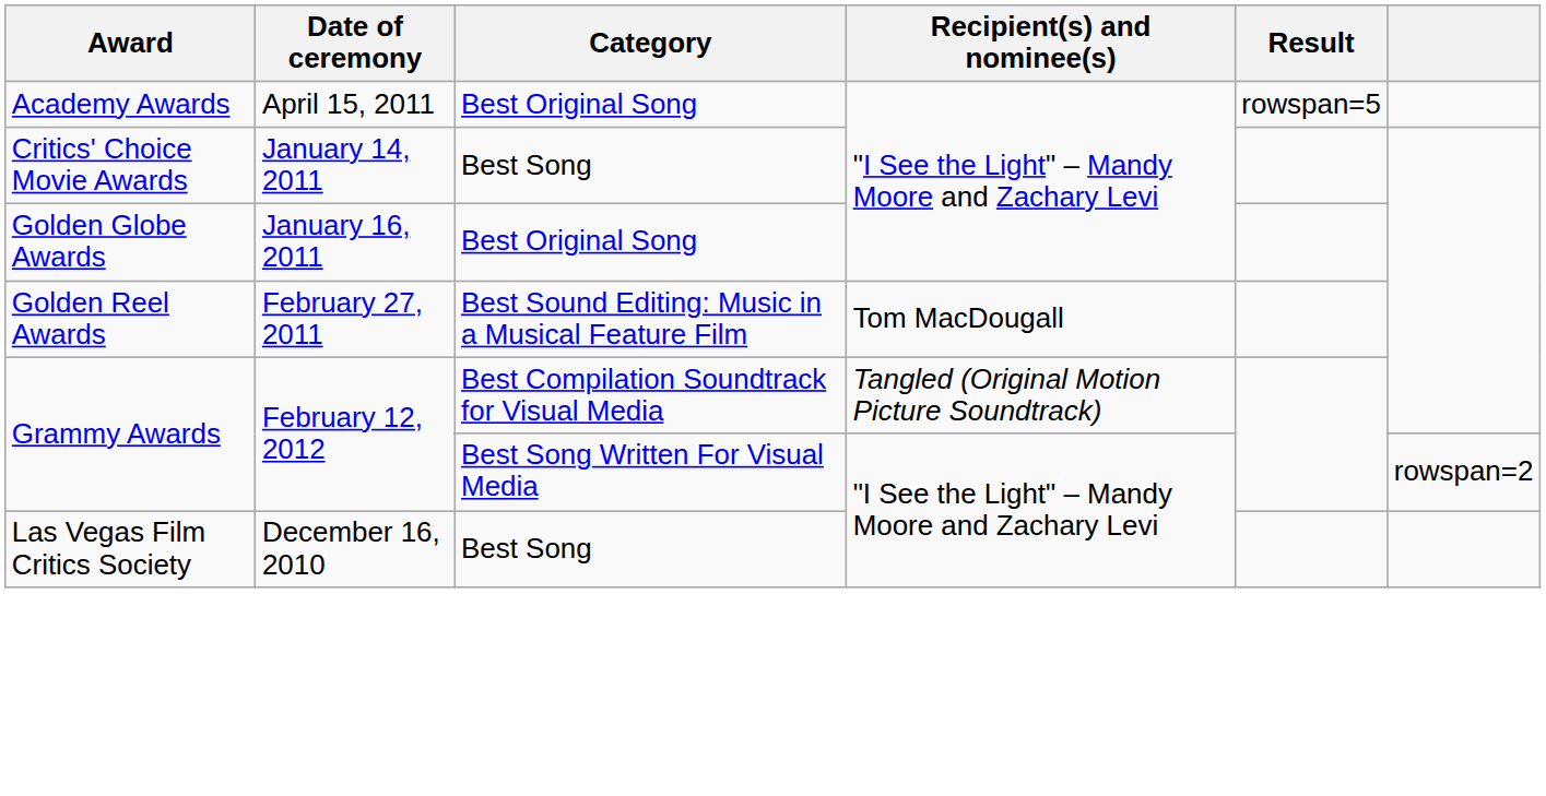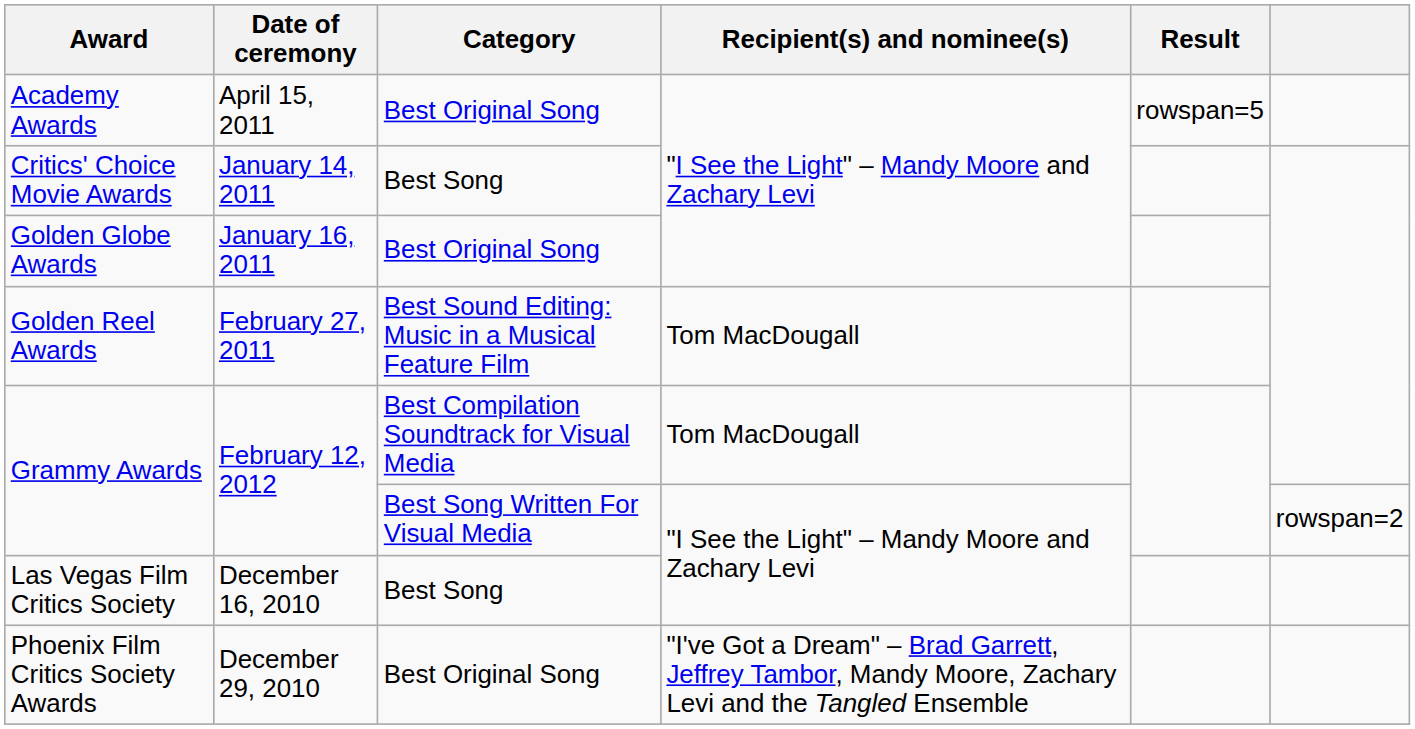Grammy Awards / Best Compilation Soundtrack for Visual Media | Recipient(s) and nominee(s): Tangled (Original Motion Picture Soundtrack) -> Tom MacDougall
+ row: Phoenix Film Critics Society Awards | December 29, 2010 | Best Original Song | "I've Got a Dream" – Brad Garrett, Jeffrey Tambor, Mandy Moore, Zachary Levi and the Tangled Ensemble
